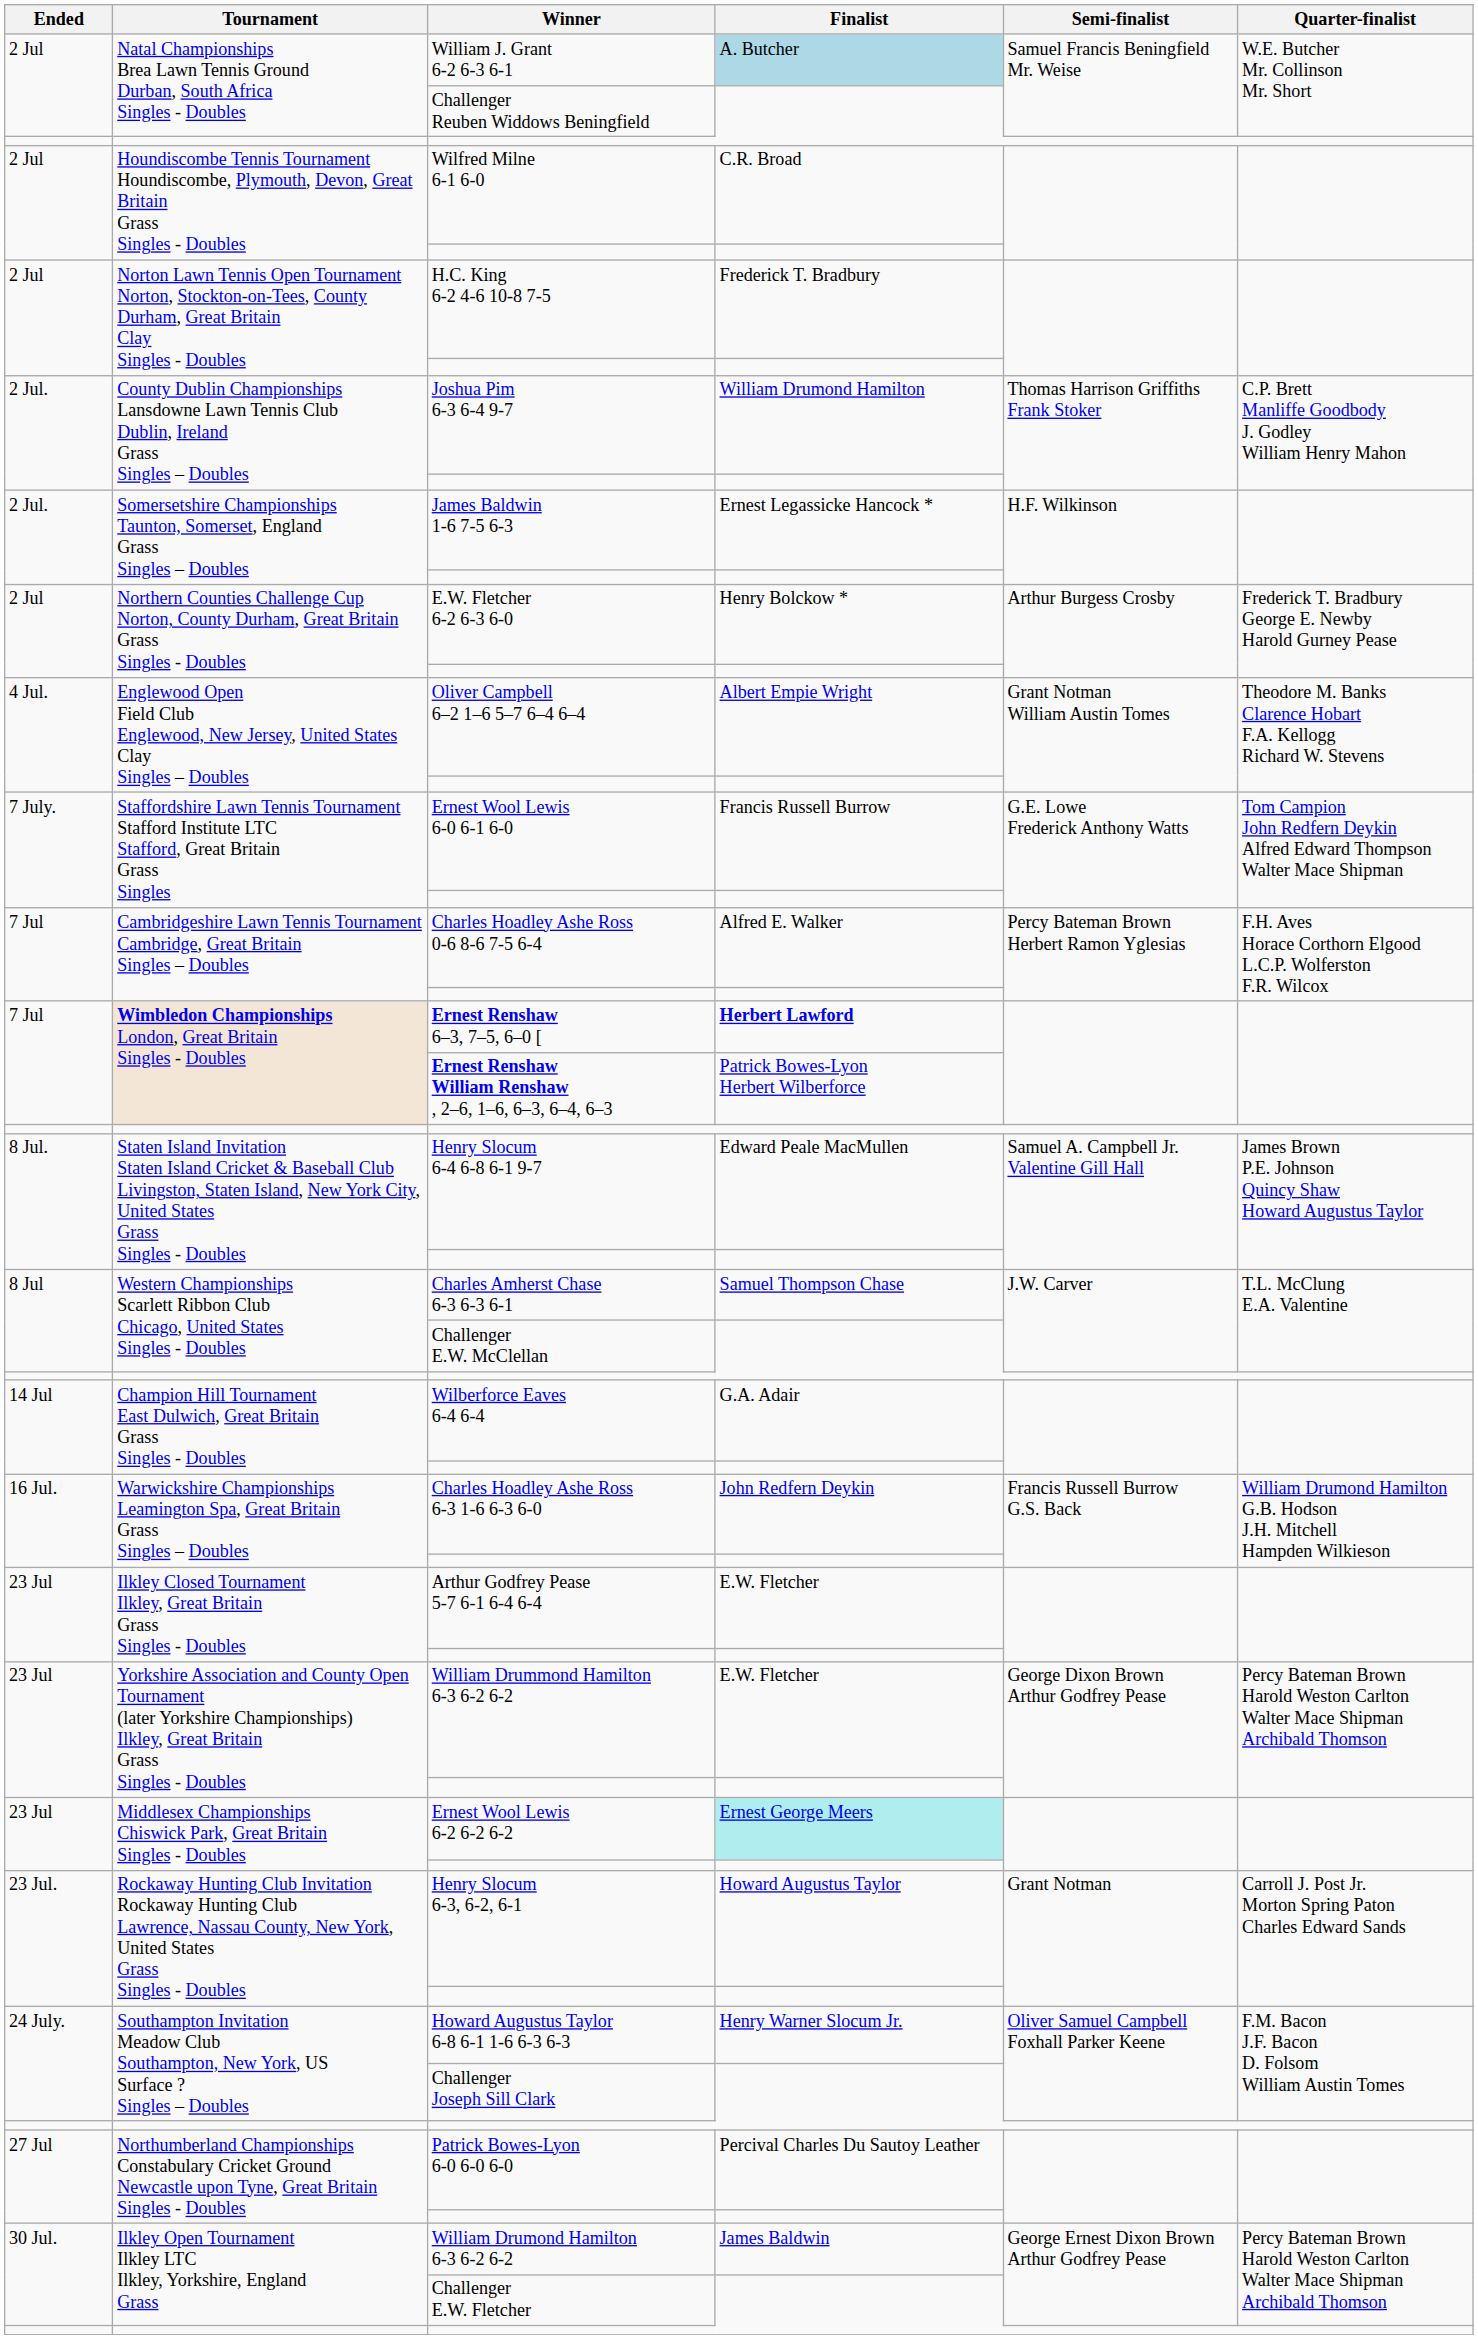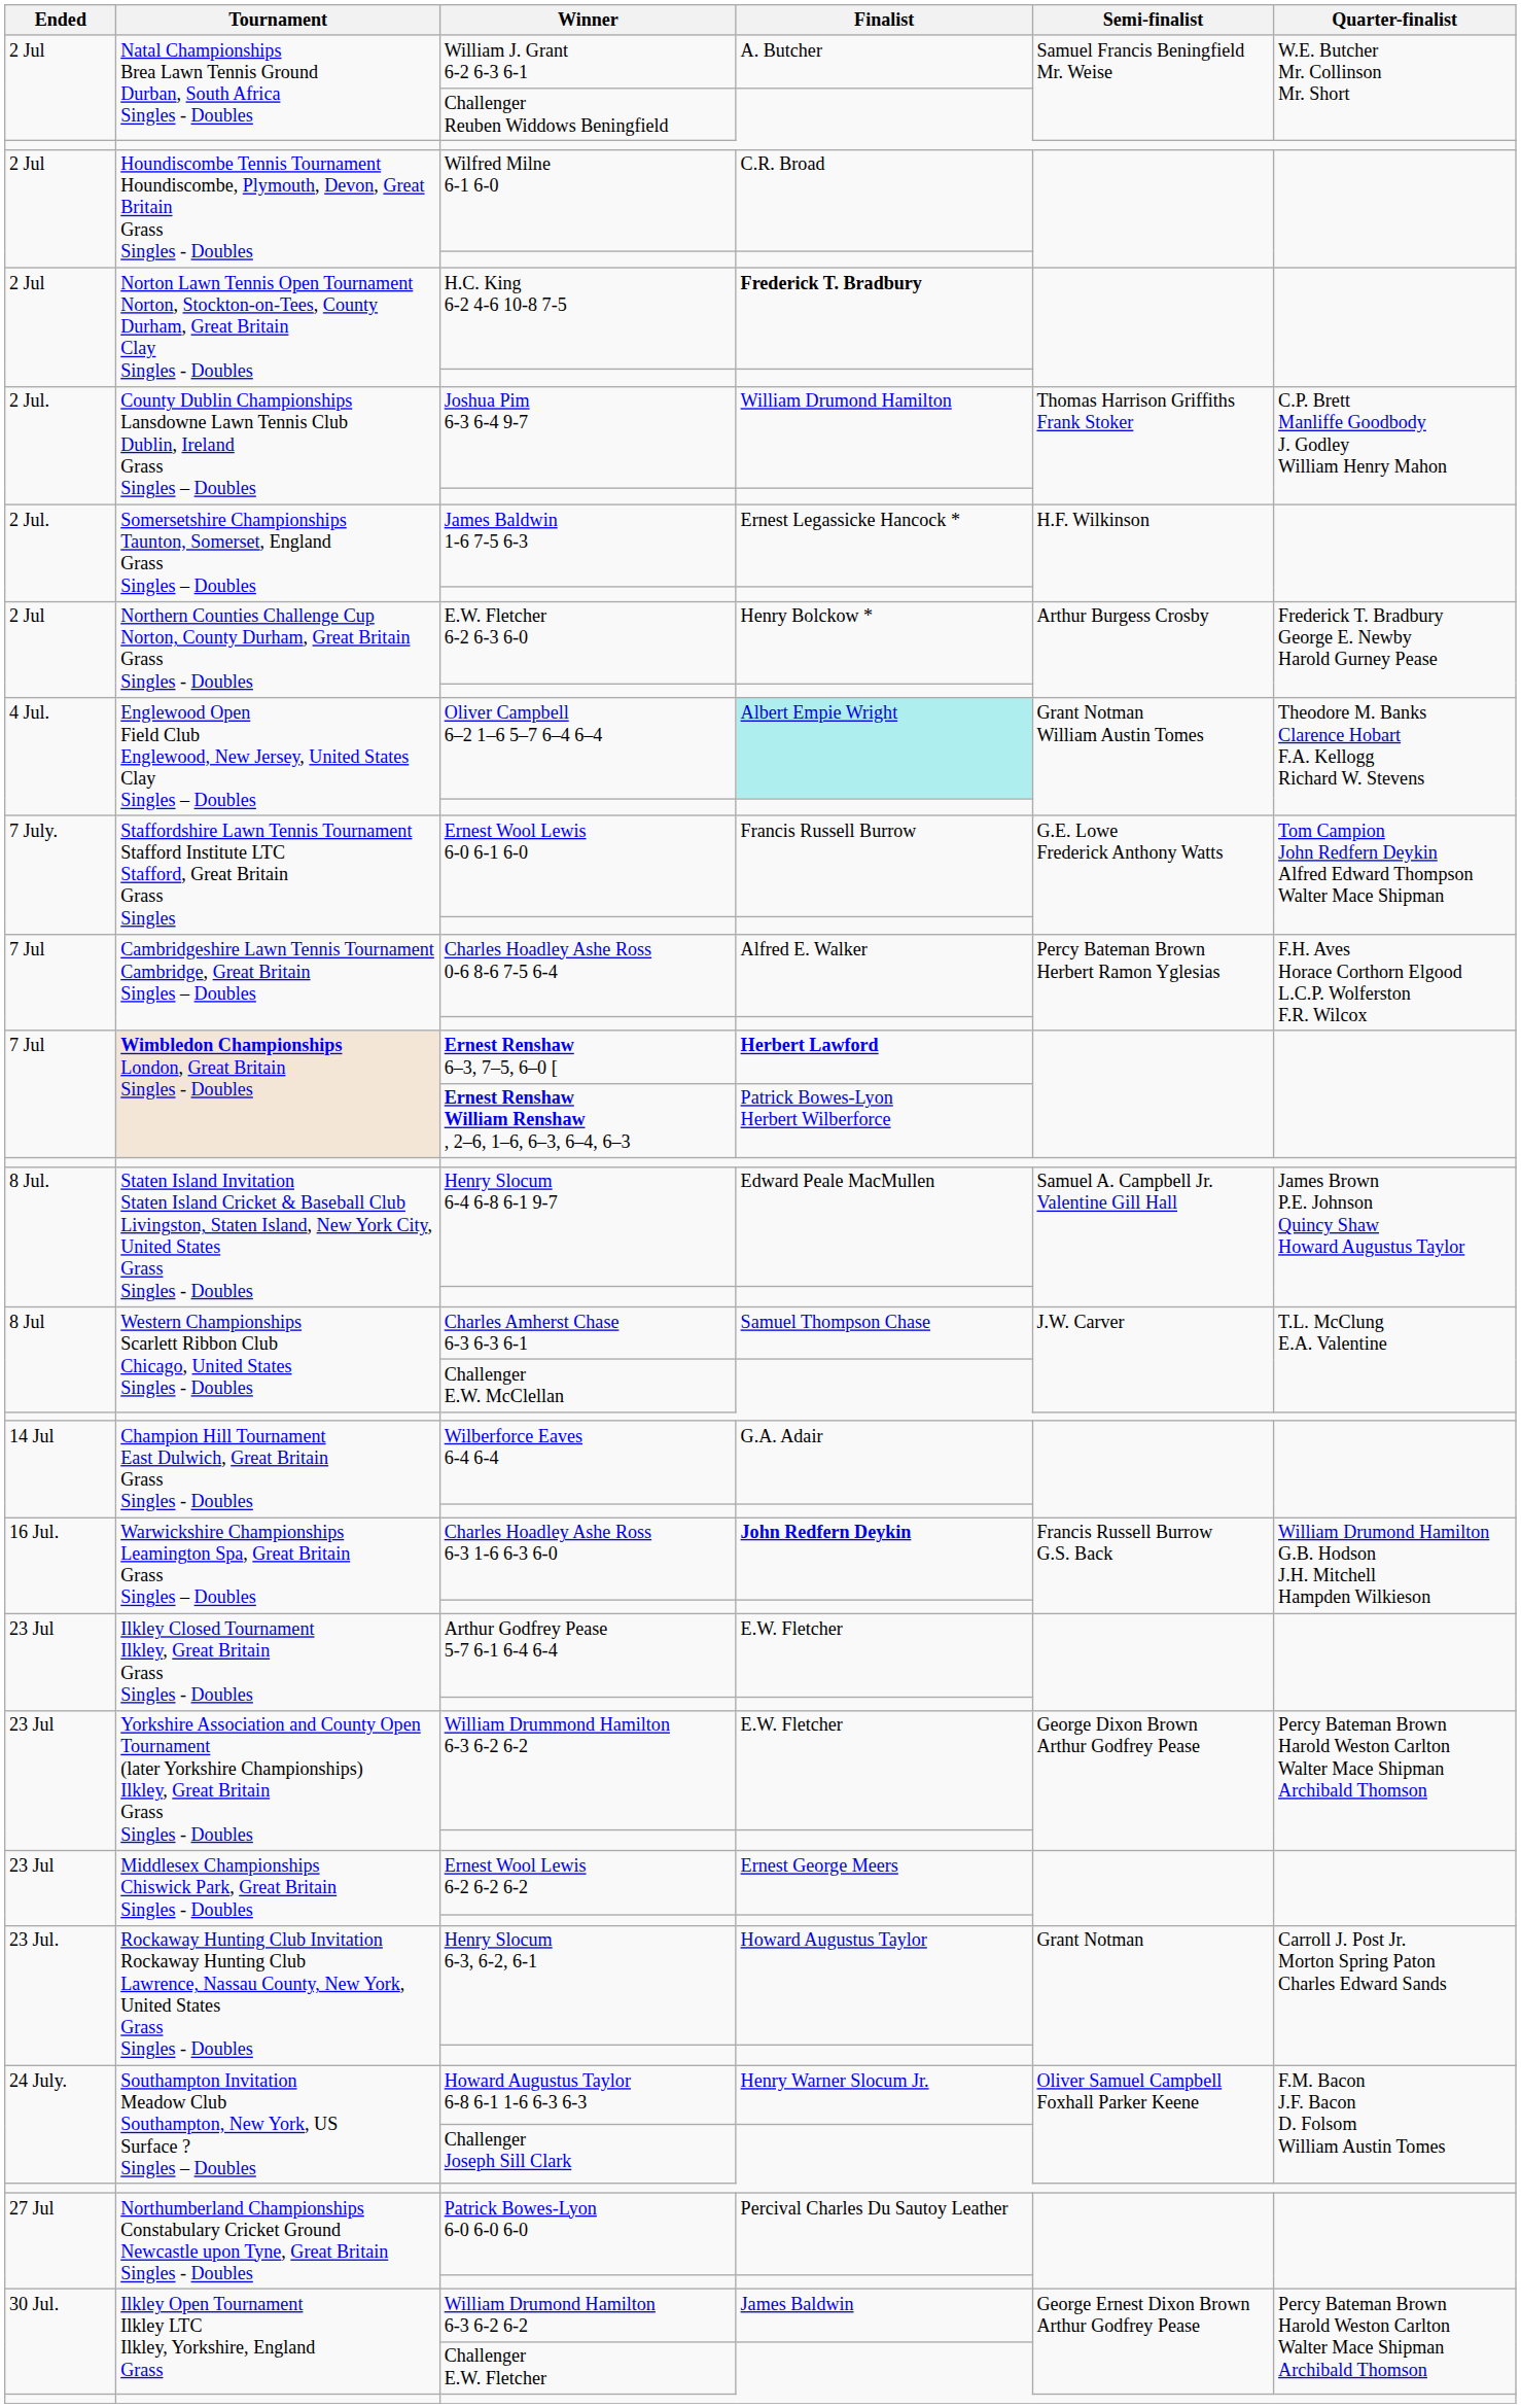William J. Grant 6-2 6-3 6-1 | Finalist: lightblue background -> no background
H.C. King 6-2 4-6 10-8 7-5 | Finalist: normal -> bold
Oliver Campbell 6–2 1–6 5–7 6–4 6–4 | Finalist: no background -> paleturquoise background
Charles Hoadley Ashe Ross 6-3 1-6 6-3 6-0 | Finalist: normal -> bold
Ernest Wool Lewis 6-2 6-2 6-2 | Finalist: paleturquoise background -> no background
